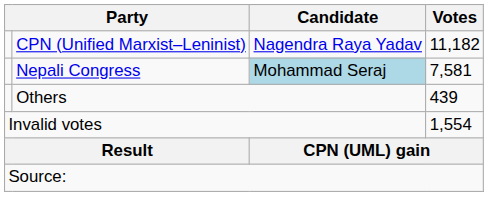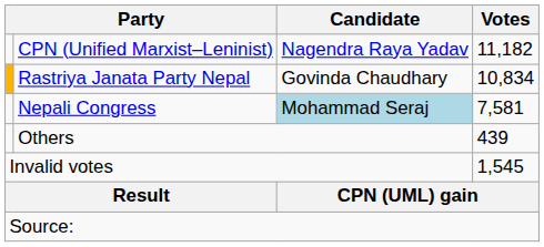+ row: Rastriya Janata Party Nepal | Govinda Chaudhary | 10,834
Invalid votes | Votes: 1,554 -> 1,545
